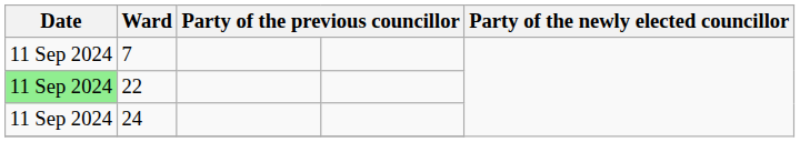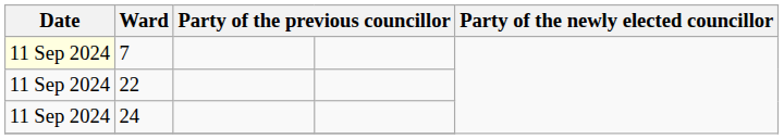7 | Date: no background -> lightyellow background
22 | Date: lightgreen background -> no background
